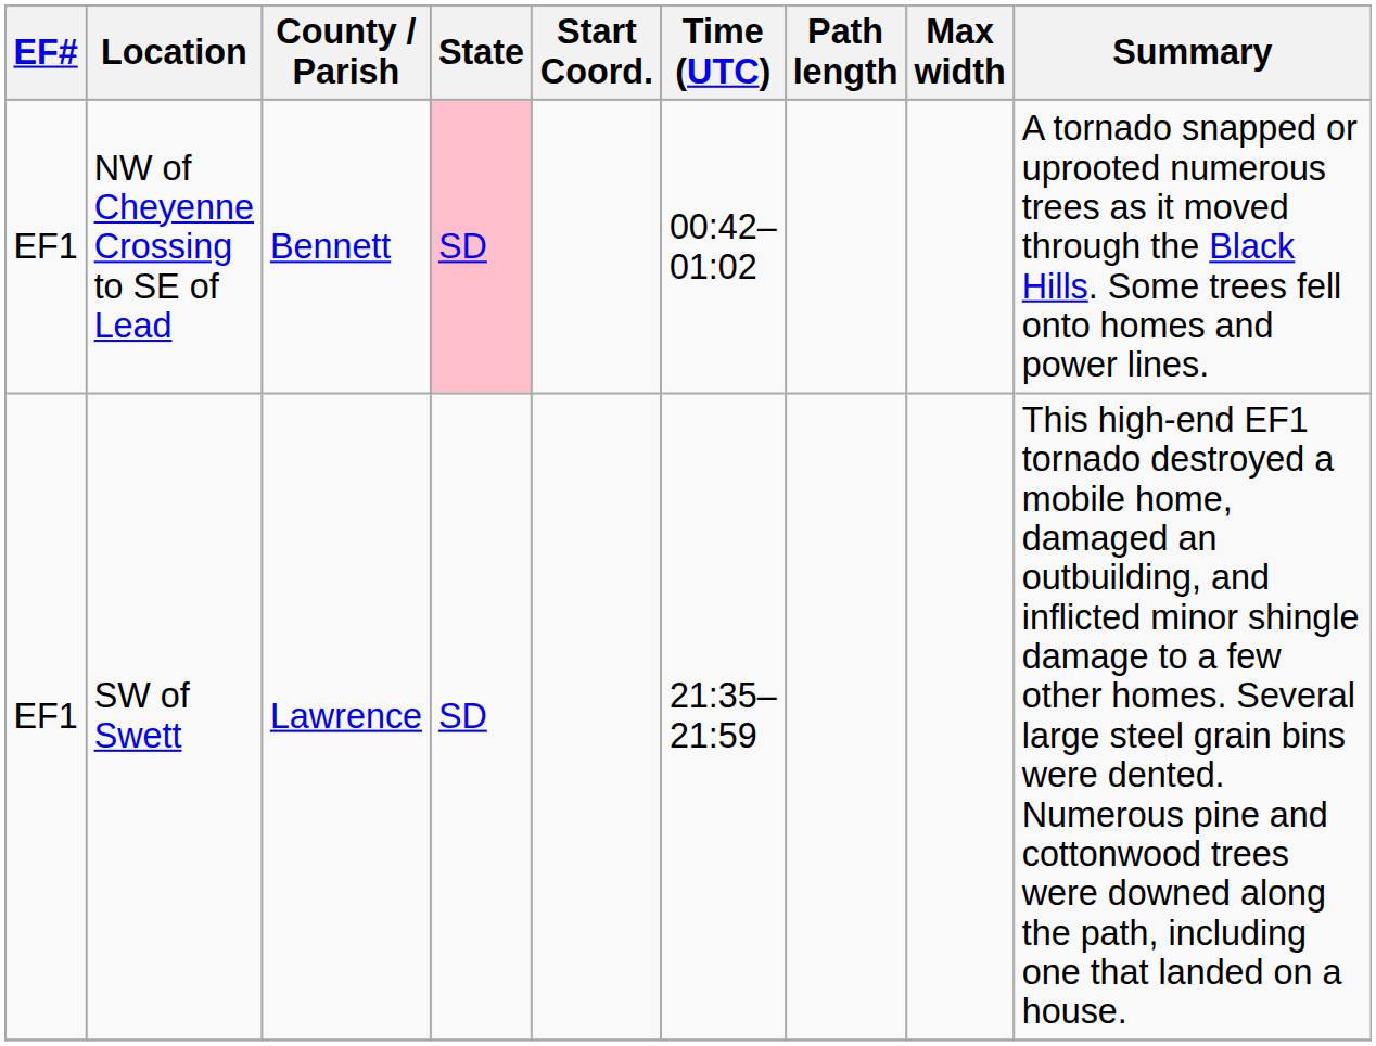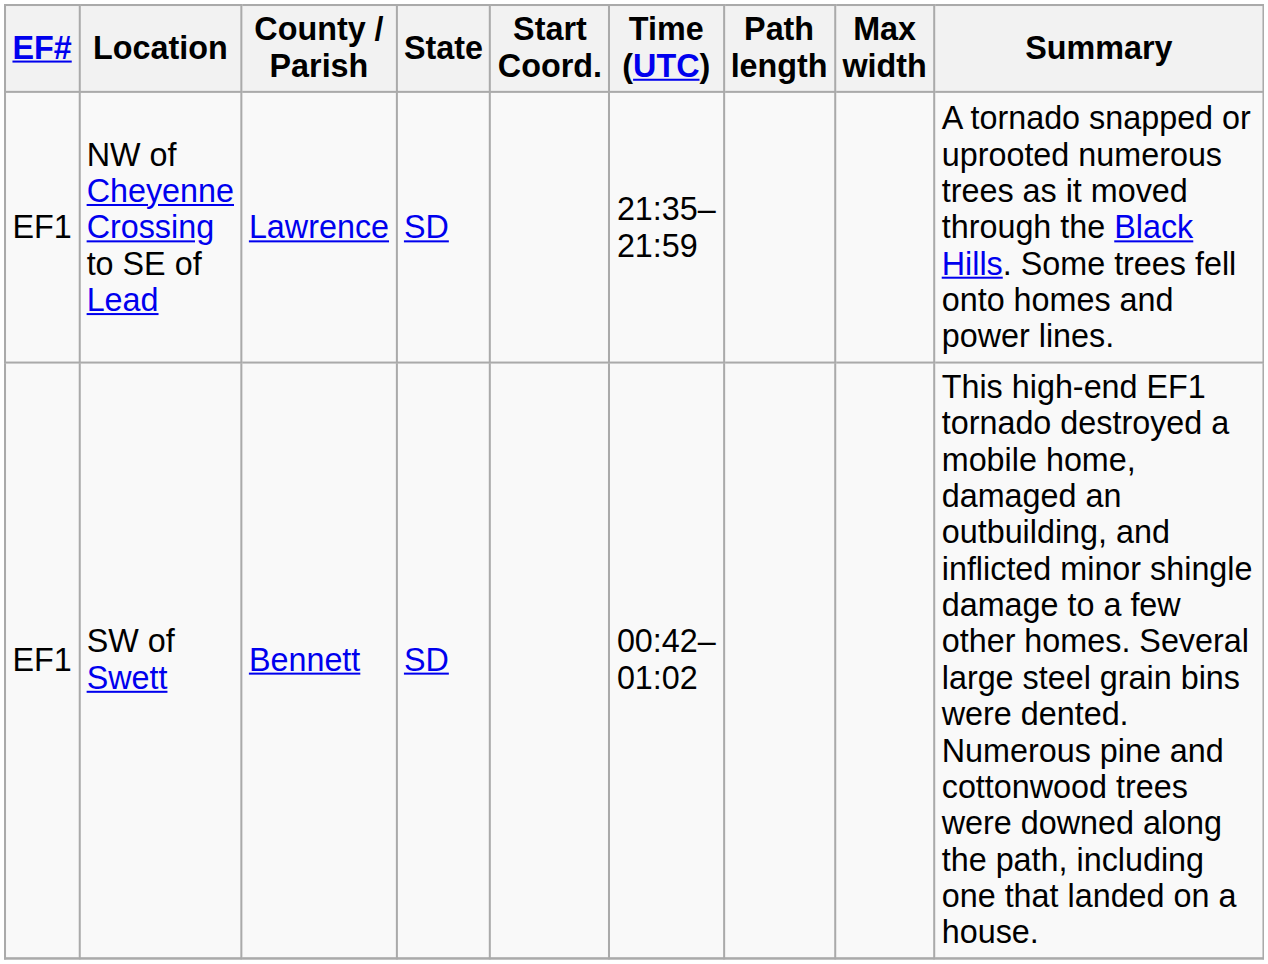NW of Cheyenne Crossing to SE of Lead | County / Parish: Bennett -> Lawrence
NW of Cheyenne Crossing to SE of Lead | State: pink background -> no background
NW of Cheyenne Crossing to SE of Lead | Time (UTC): 00:42–01:02 -> 21:35–21:59
SW of Swett | County / Parish: Lawrence -> Bennett
SW of Swett | Time (UTC): 21:35–21:59 -> 00:42–01:02
